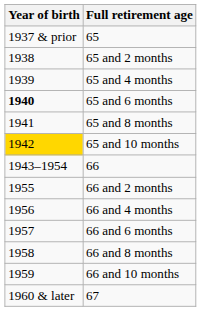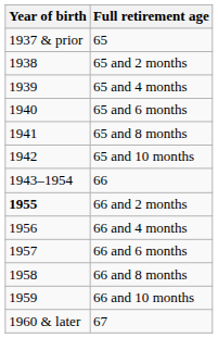65 and 6 months | Year of birth: bold -> normal
65 and 10 months | Year of birth: gold background -> no background
66 and 2 months | Year of birth: normal -> bold
